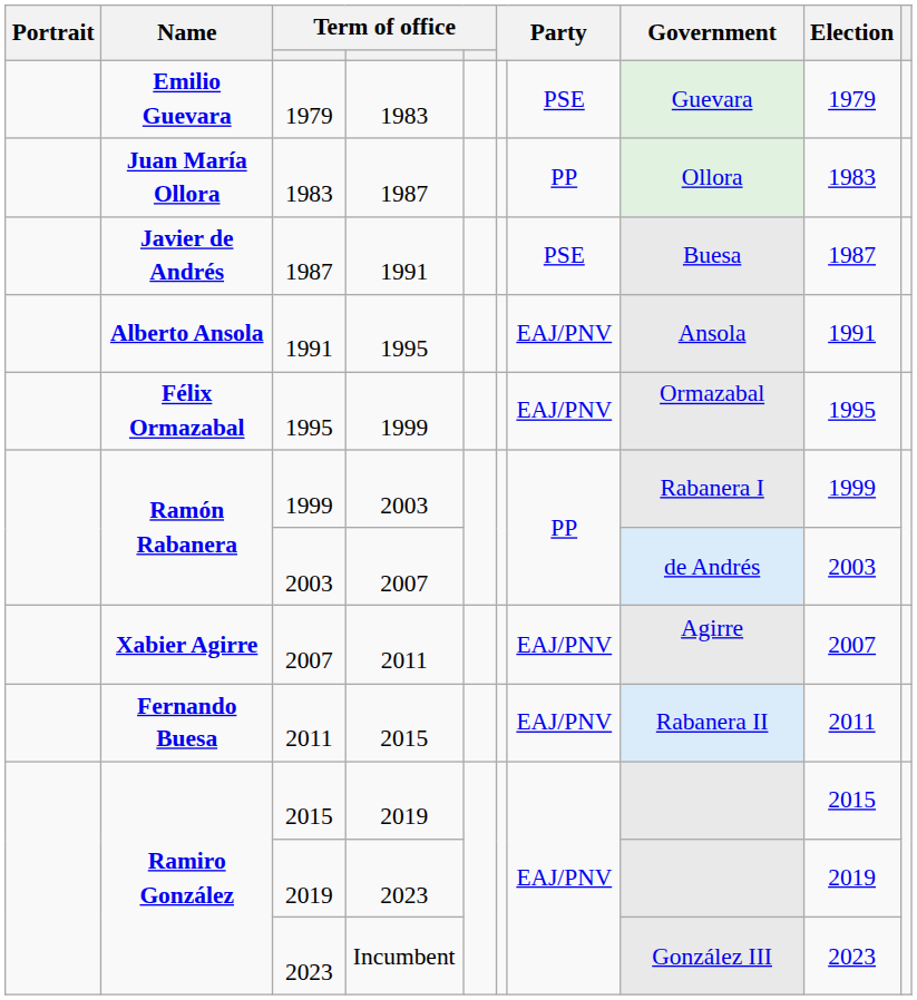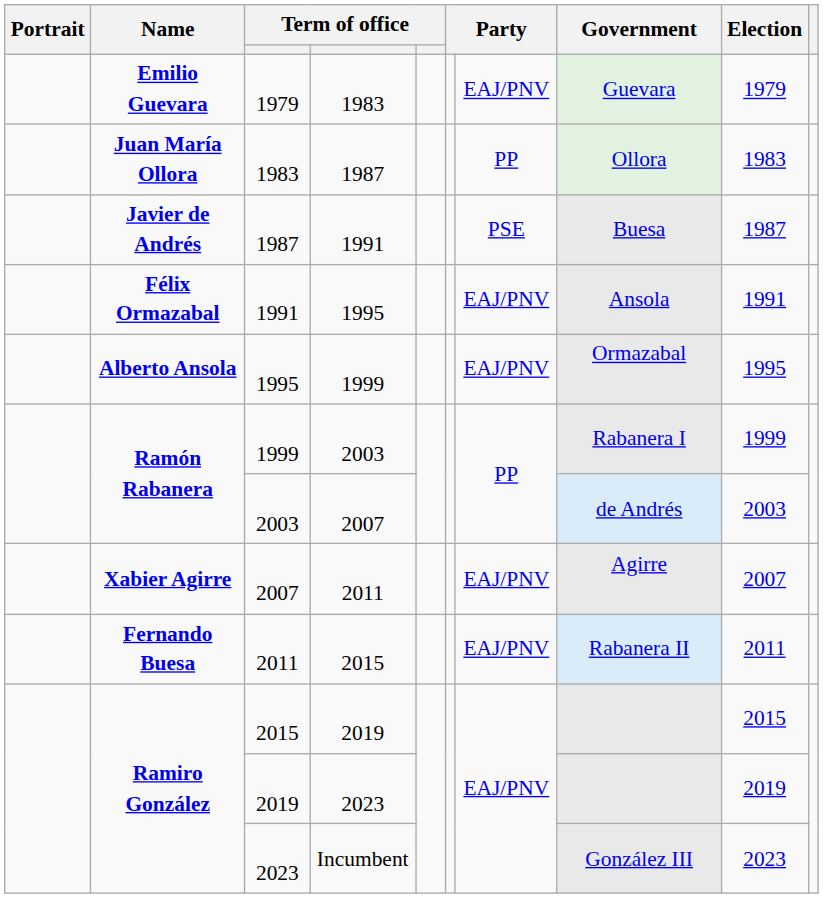row 3 | column 7: PSE -> EAJ/PNV
row 6 | Name: Alberto Ansola -> Félix Ormazabal
row 7 | Name: Félix Ormazabal -> Alberto Ansola
